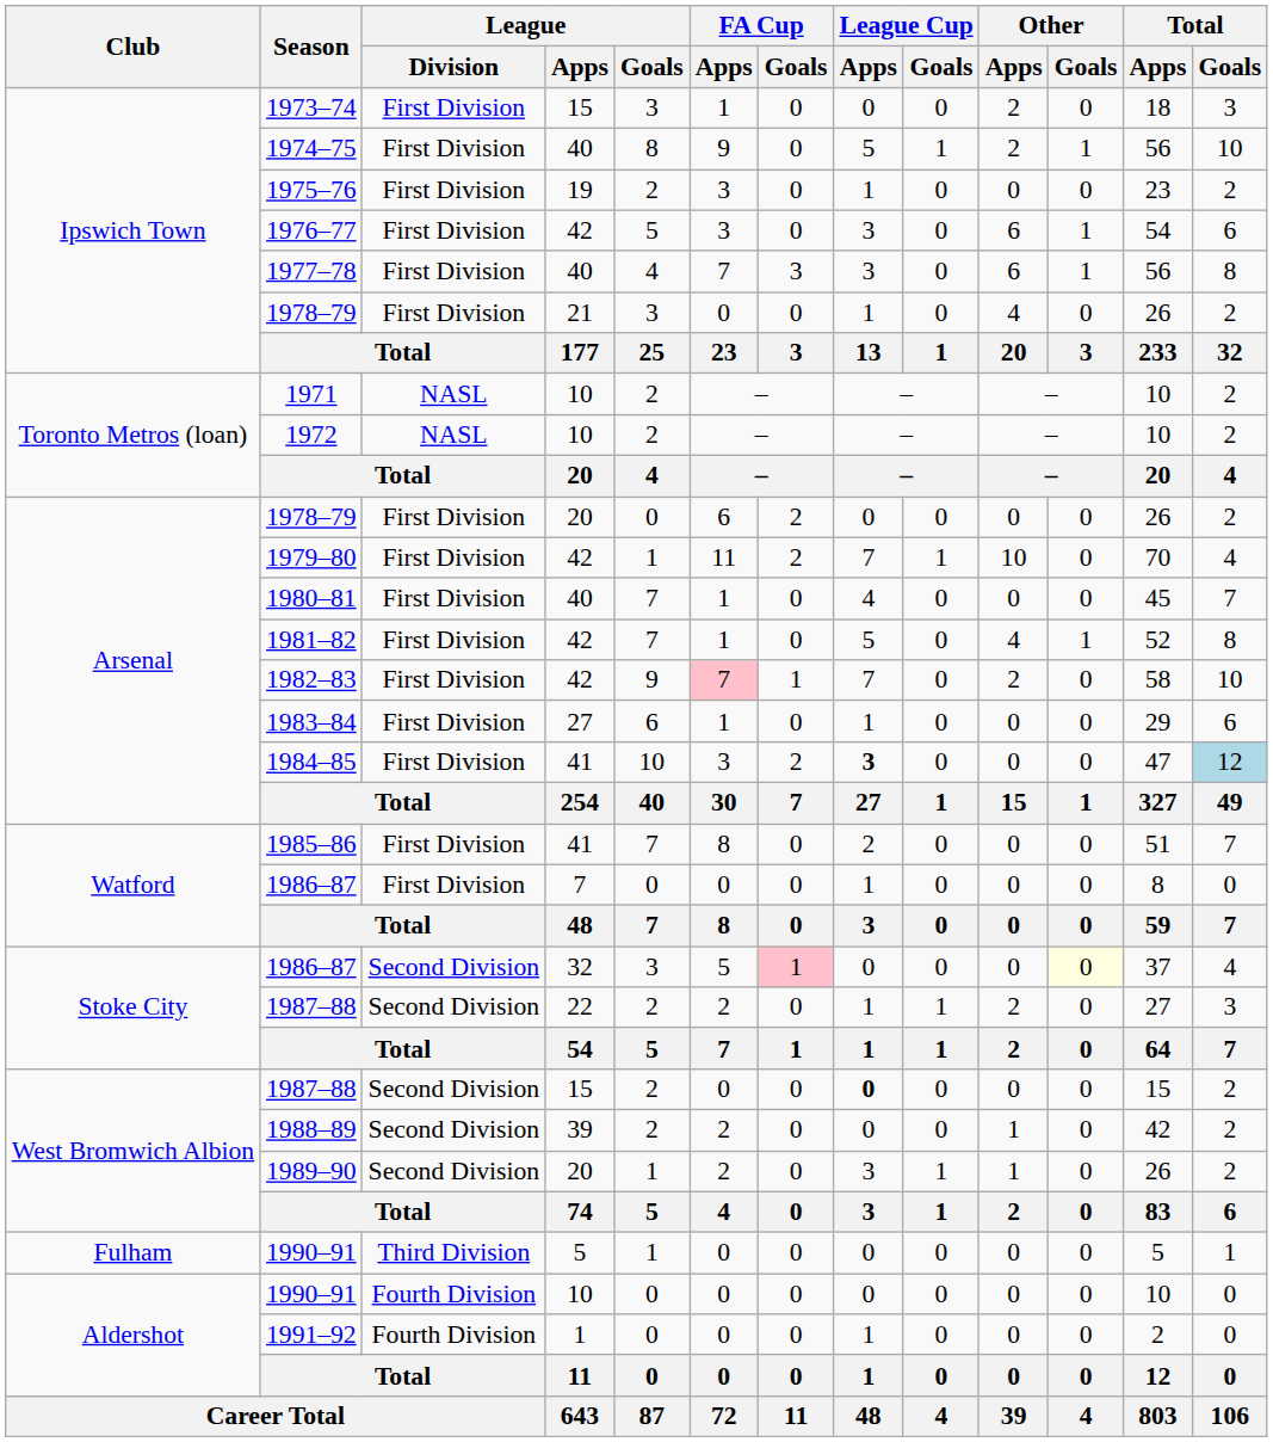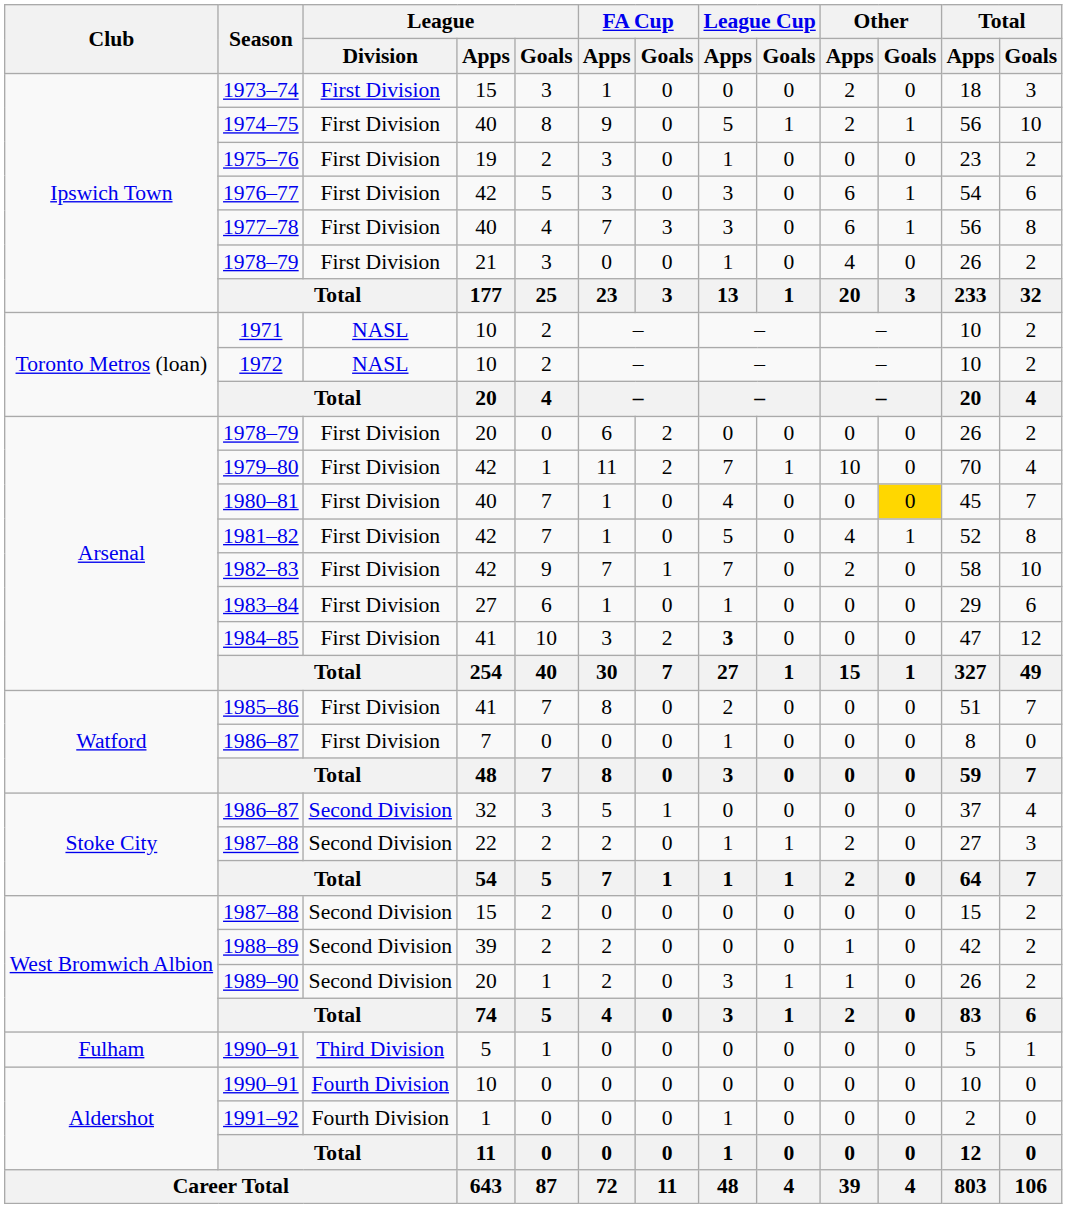1980–81 | Other / Goals: no background -> gold background
1982–83 | FA Cup / Apps: pink background -> no background
1984–85 | Total / Goals: lightblue background -> no background
1986–87 / 32 | FA Cup / Goals: pink background -> no background
1986–87 / 32 | Other / Goals: lightyellow background -> no background
1987–88 / 15 | League Cup / Apps: bold -> normal
